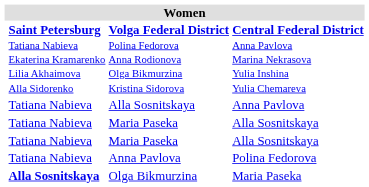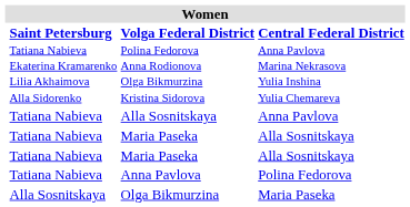Olga Bikmurzina | column 1: bold -> normal
